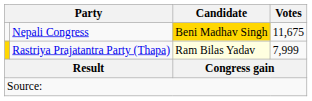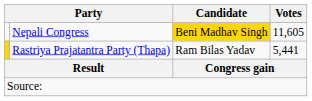Nepali Congress | Votes: 11,675 -> 11,605
Rastriya Prajatantra Party (Thapa) | Candidate: lightyellow background -> no background
Rastriya Prajatantra Party (Thapa) | Votes: 7,999 -> 5,441
